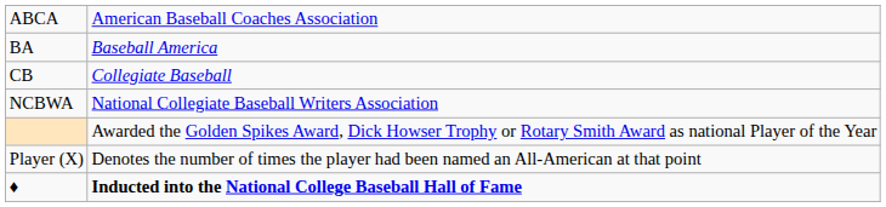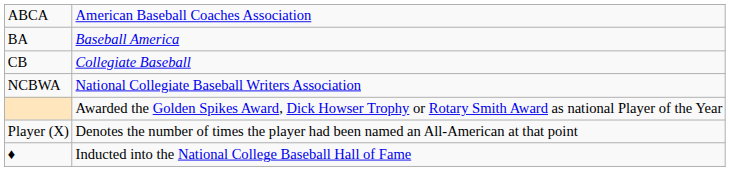♦ | column 2: bold -> normal
